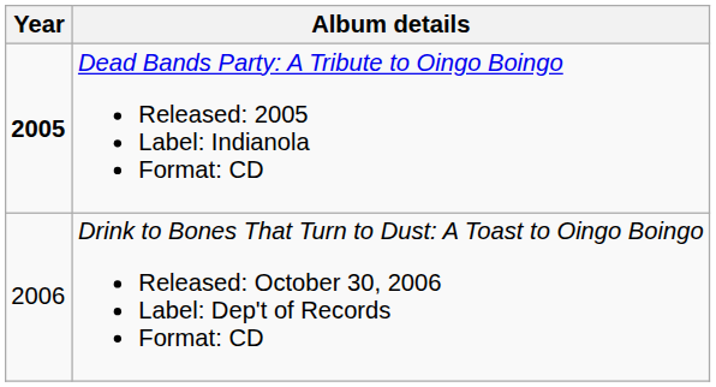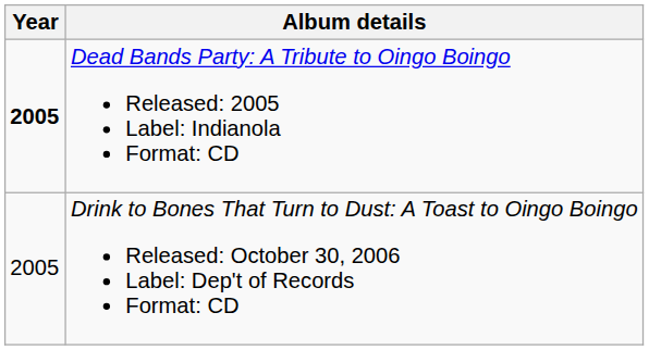row 3 | Year: 2006 -> 2005
